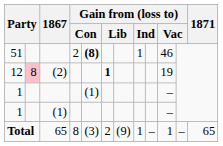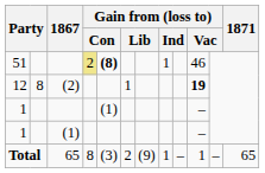51 | column 4: no background -> khaki background
12 | column 2: pink background -> no background
12 | column 6: bold -> normal
12 | column 10: normal -> bold
